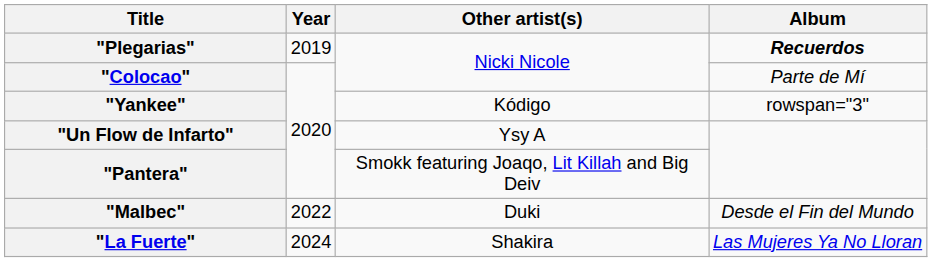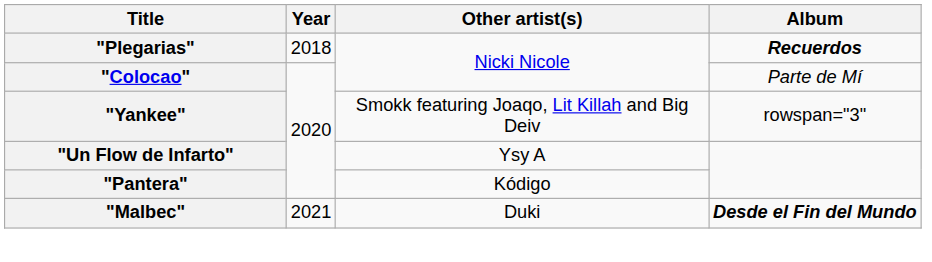"Plegarias" | Year: 2019 -> 2018
"Yankee" | Other artist(s): Kódigo -> Smokk featuring Joaqo, Lit Killah and Big Deiv
"Pantera" | Other artist(s): Smokk featuring Joaqo, Lit Killah and Big Deiv -> Kódigo
"Malbec" | Year: 2022 -> 2021
"Malbec" | Album: normal -> bold
- row: "La Fuerte" | 2024 | Shakira | Las Mujeres Ya No Lloran
